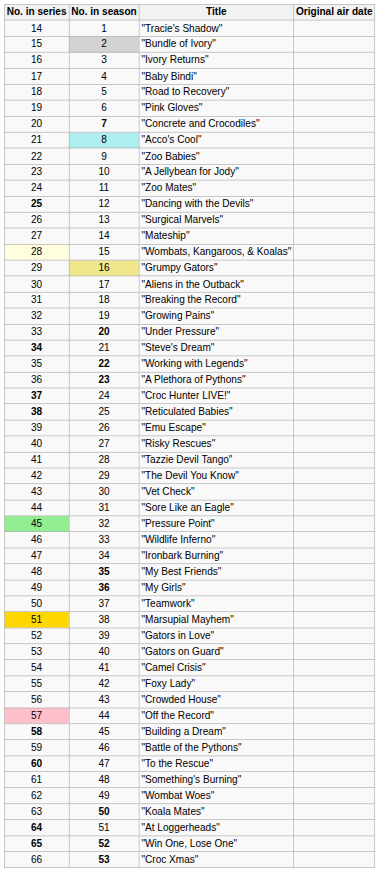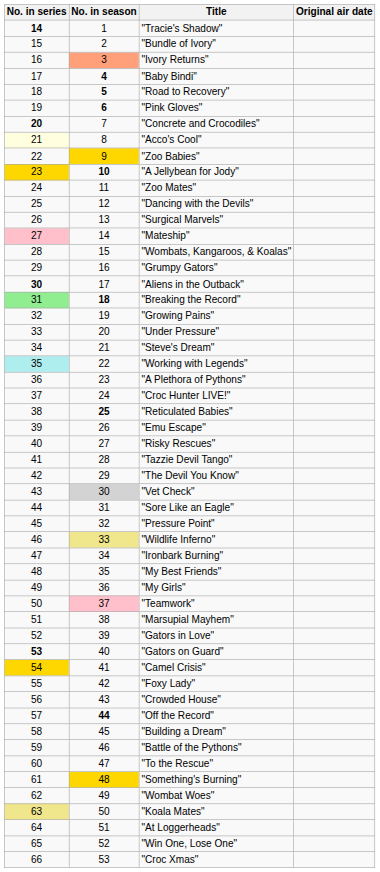"Tracie's Shadow" | No. in series: normal -> bold
"Bundle of Ivory" | No. in season: lightgrey background -> no background
"Ivory Returns" | No. in season: no background -> lightsalmon background
"Baby Bindi" | No. in season: normal -> bold
"Road to Recovery" | No. in season: normal -> bold
"Pink Gloves" | No. in season: normal -> bold
"Concrete and Crocodiles" | No. in series: normal -> bold
"Concrete and Crocodiles" | No. in season: bold -> normal
"Acco's Cool" | No. in series: no background -> lightyellow background
"Acco's Cool" | No. in season: paleturquoise background -> no background
"Zoo Babies" | No. in season: no background -> gold background
"A Jellybean for Jody" | No. in series: no background -> gold background
"A Jellybean for Jody" | No. in season: normal -> bold
"Dancing with the Devils" | No. in series: bold -> normal
"Mateship" | No. in series: no background -> pink background
"Wombats, Kangaroos, & Koalas" | No. in series: lightyellow background -> no background
"Grumpy Gators" | No. in season: khaki background -> no background
"Aliens in the Outback" | No. in series: normal -> bold
"Breaking the Record" | No. in series: no background -> lightgreen background
"Breaking the Record" | No. in season: normal -> bold
"Under Pressure" | No. in season: bold -> normal
"Steve's Dream" | No. in series: bold -> normal
"Working with Legends" | No. in series: no background -> paleturquoise background
"Working with Legends" | No. in season: bold -> normal
"A Plethora of Pythons" | No. in season: bold -> normal
"Croc Hunter LIVE!" | No. in series: bold -> normal
"Reticulated Babies" | No. in series: bold -> normal
"Reticulated Babies" | No. in season: normal -> bold
"Vet Check" | No. in season: no background -> lightgrey background
"Pressure Point" | No. in series: lightgreen background -> no background
"Wildlife Inferno" | No. in season: no background -> khaki background
"My Best Friends" | No. in season: bold -> normal
"My Girls" | No. in season: bold -> normal
"Teamwork" | No. in season: no background -> pink background
"Marsupial Mayhem" | No. in series: gold background -> no background
"Gators on Guard" | No. in series: normal -> bold
"Camel Crisis" | No. in series: no background -> gold background
"Off the Record" | No. in series: pink background -> no background
"Off the Record" | No. in season: normal -> bold
"Building a Dream" | No. in series: bold -> normal
"To the Rescue" | No. in series: bold -> normal
"Something's Burning" | No. in season: no background -> gold background
"Koala Mates" | No. in series: no background -> khaki background
"Koala Mates" | No. in season: bold -> normal
"At Loggerheads" | No. in series: bold -> normal
"Win One, Lose One" | No. in series: bold -> normal
"Win One, Lose One" | No. in season: bold -> normal
"Croc Xmas" | No. in season: bold -> normal
